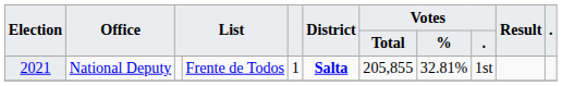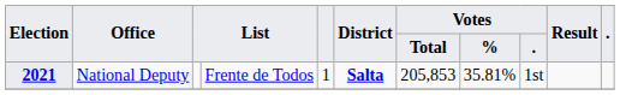National Deputy | Election: normal -> bold
National Deputy | Votes / Total: 205,855 -> 205,853
National Deputy | Votes / %: 32.81% -> 35.81%
